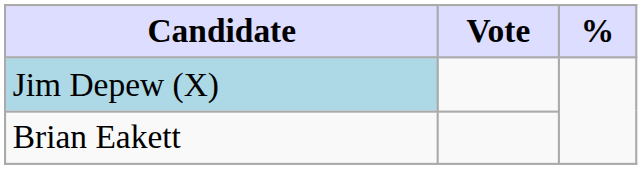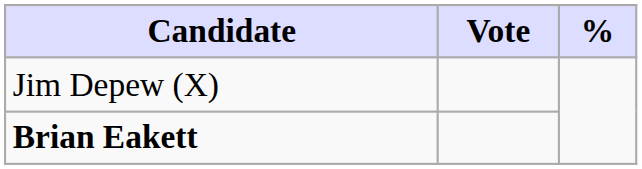Jim Depew (X) | Candidate: lightblue background -> no background
Brian Eakett | Candidate: normal -> bold
